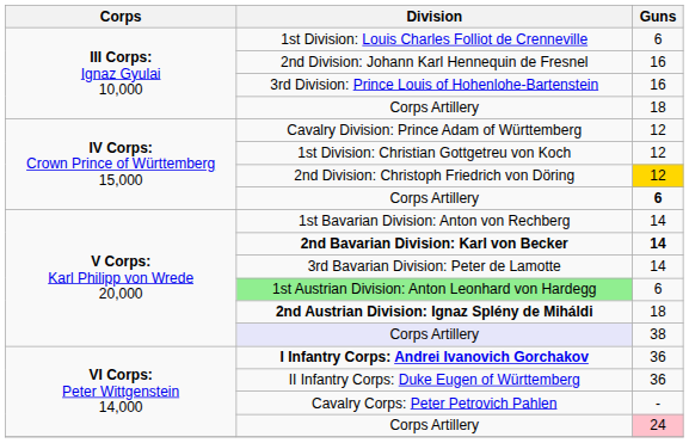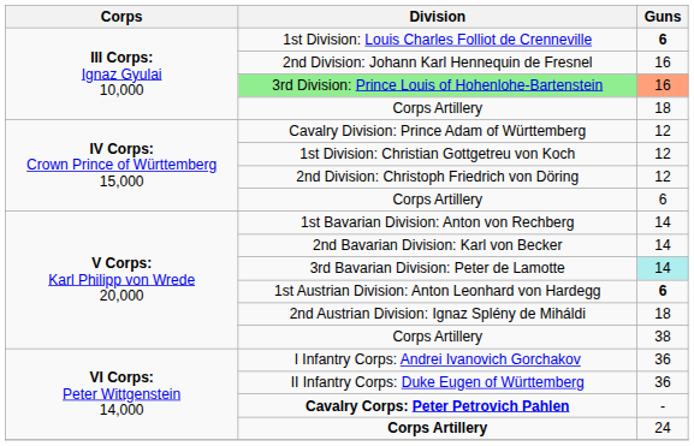1st Division: Louis Charles Folliot de Crenneville | Guns: normal -> bold
3rd Division: Prince Louis of Hohenlohe-Bartenstein | Division: no background -> lightgreen background
3rd Division: Prince Louis of Hohenlohe-Bartenstein | Guns: no background -> lightsalmon background
2nd Division: Christoph Friedrich von Döring | Guns: gold background -> no background
Corps Artillery / 6 | Guns: bold -> normal
2nd Bavarian Division: Karl von Becker | Division: bold -> normal
2nd Bavarian Division: Karl von Becker | Guns: bold -> normal
3rd Bavarian Division: Peter de Lamotte | Guns: no background -> paleturquoise background
1st Austrian Division: Anton Leonhard von Hardegg | Division: lightgreen background -> no background
1st Austrian Division: Anton Leonhard von Hardegg | Guns: normal -> bold
2nd Austrian Division: Ignaz Splény de Miháldi | Division: bold -> normal
Corps Artillery / 38 | Division: lavender background -> no background
I Infantry Corps: Andrei Ivanovich Gorchakov | Division: bold -> normal
Cavalry Corps: Peter Petrovich Pahlen | Division: normal -> bold
Corps Artillery / 24 | Division: normal -> bold
Corps Artillery / 24 | Guns: pink background -> no background
